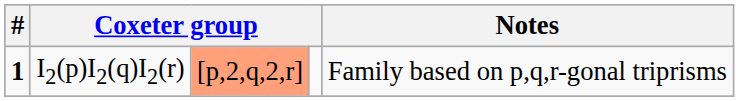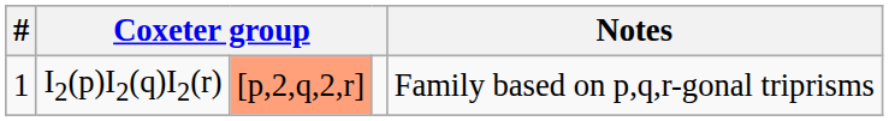I2(p)I2(q)I2(r) | #: bold -> normal
